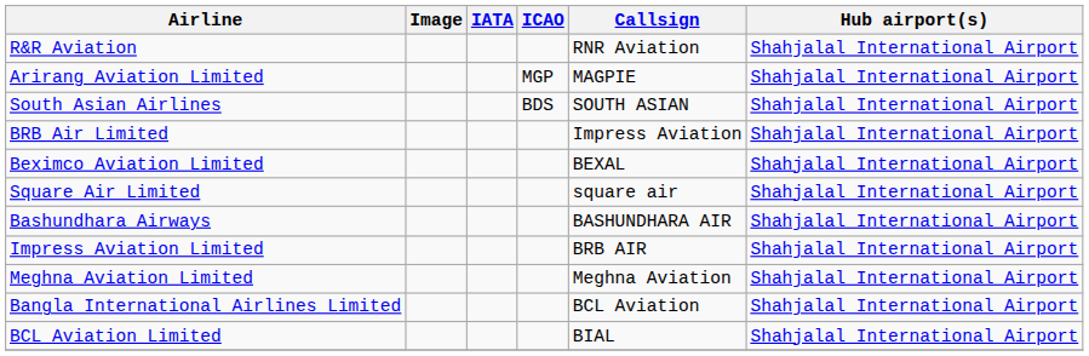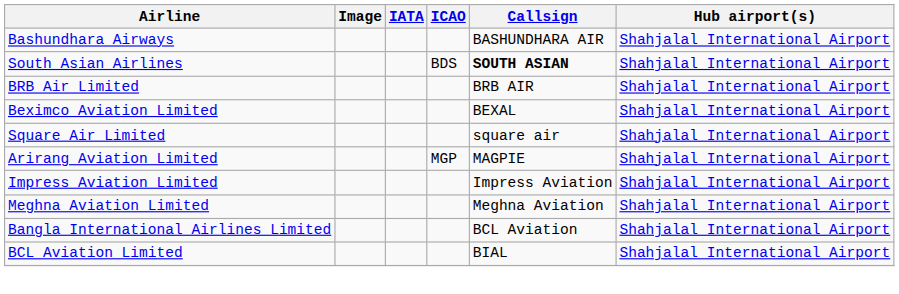- row: R&R Aviation | RNR Aviation | Shahjalal International Airport
rows swapped: Arirang Aviation Limited <-> Bashundhara Airways
South Asian Airlines | Callsign: normal -> bold
BRB Air Limited | Callsign: Impress Aviation -> BRB AIR
Impress Aviation Limited | Callsign: BRB AIR -> Impress Aviation
